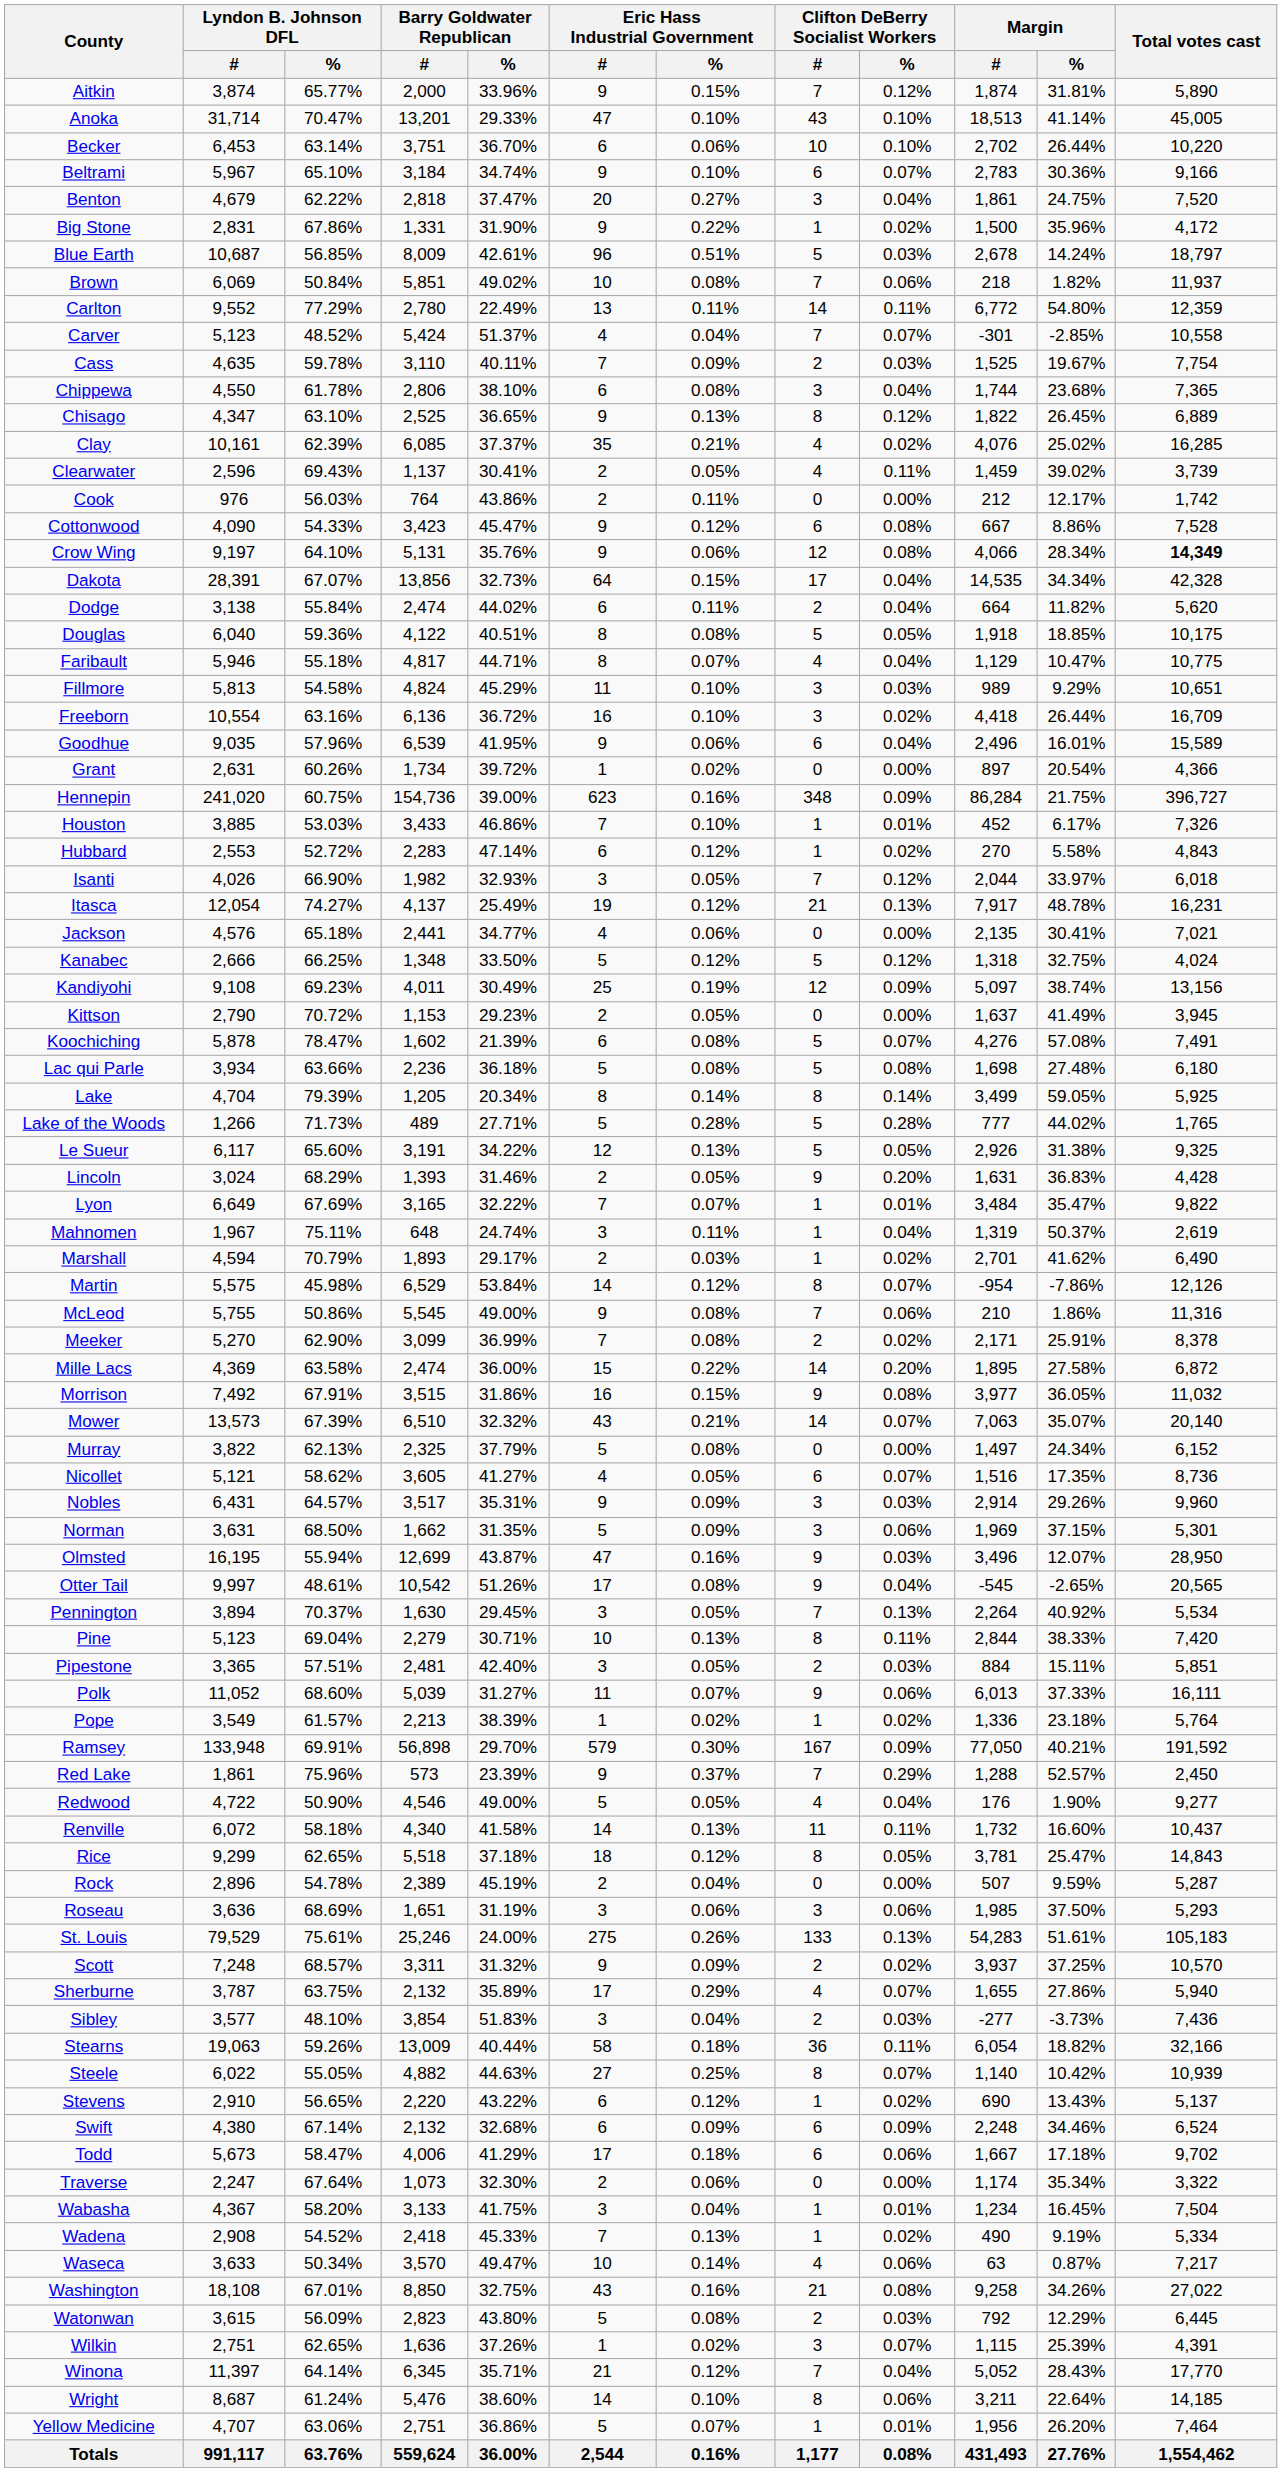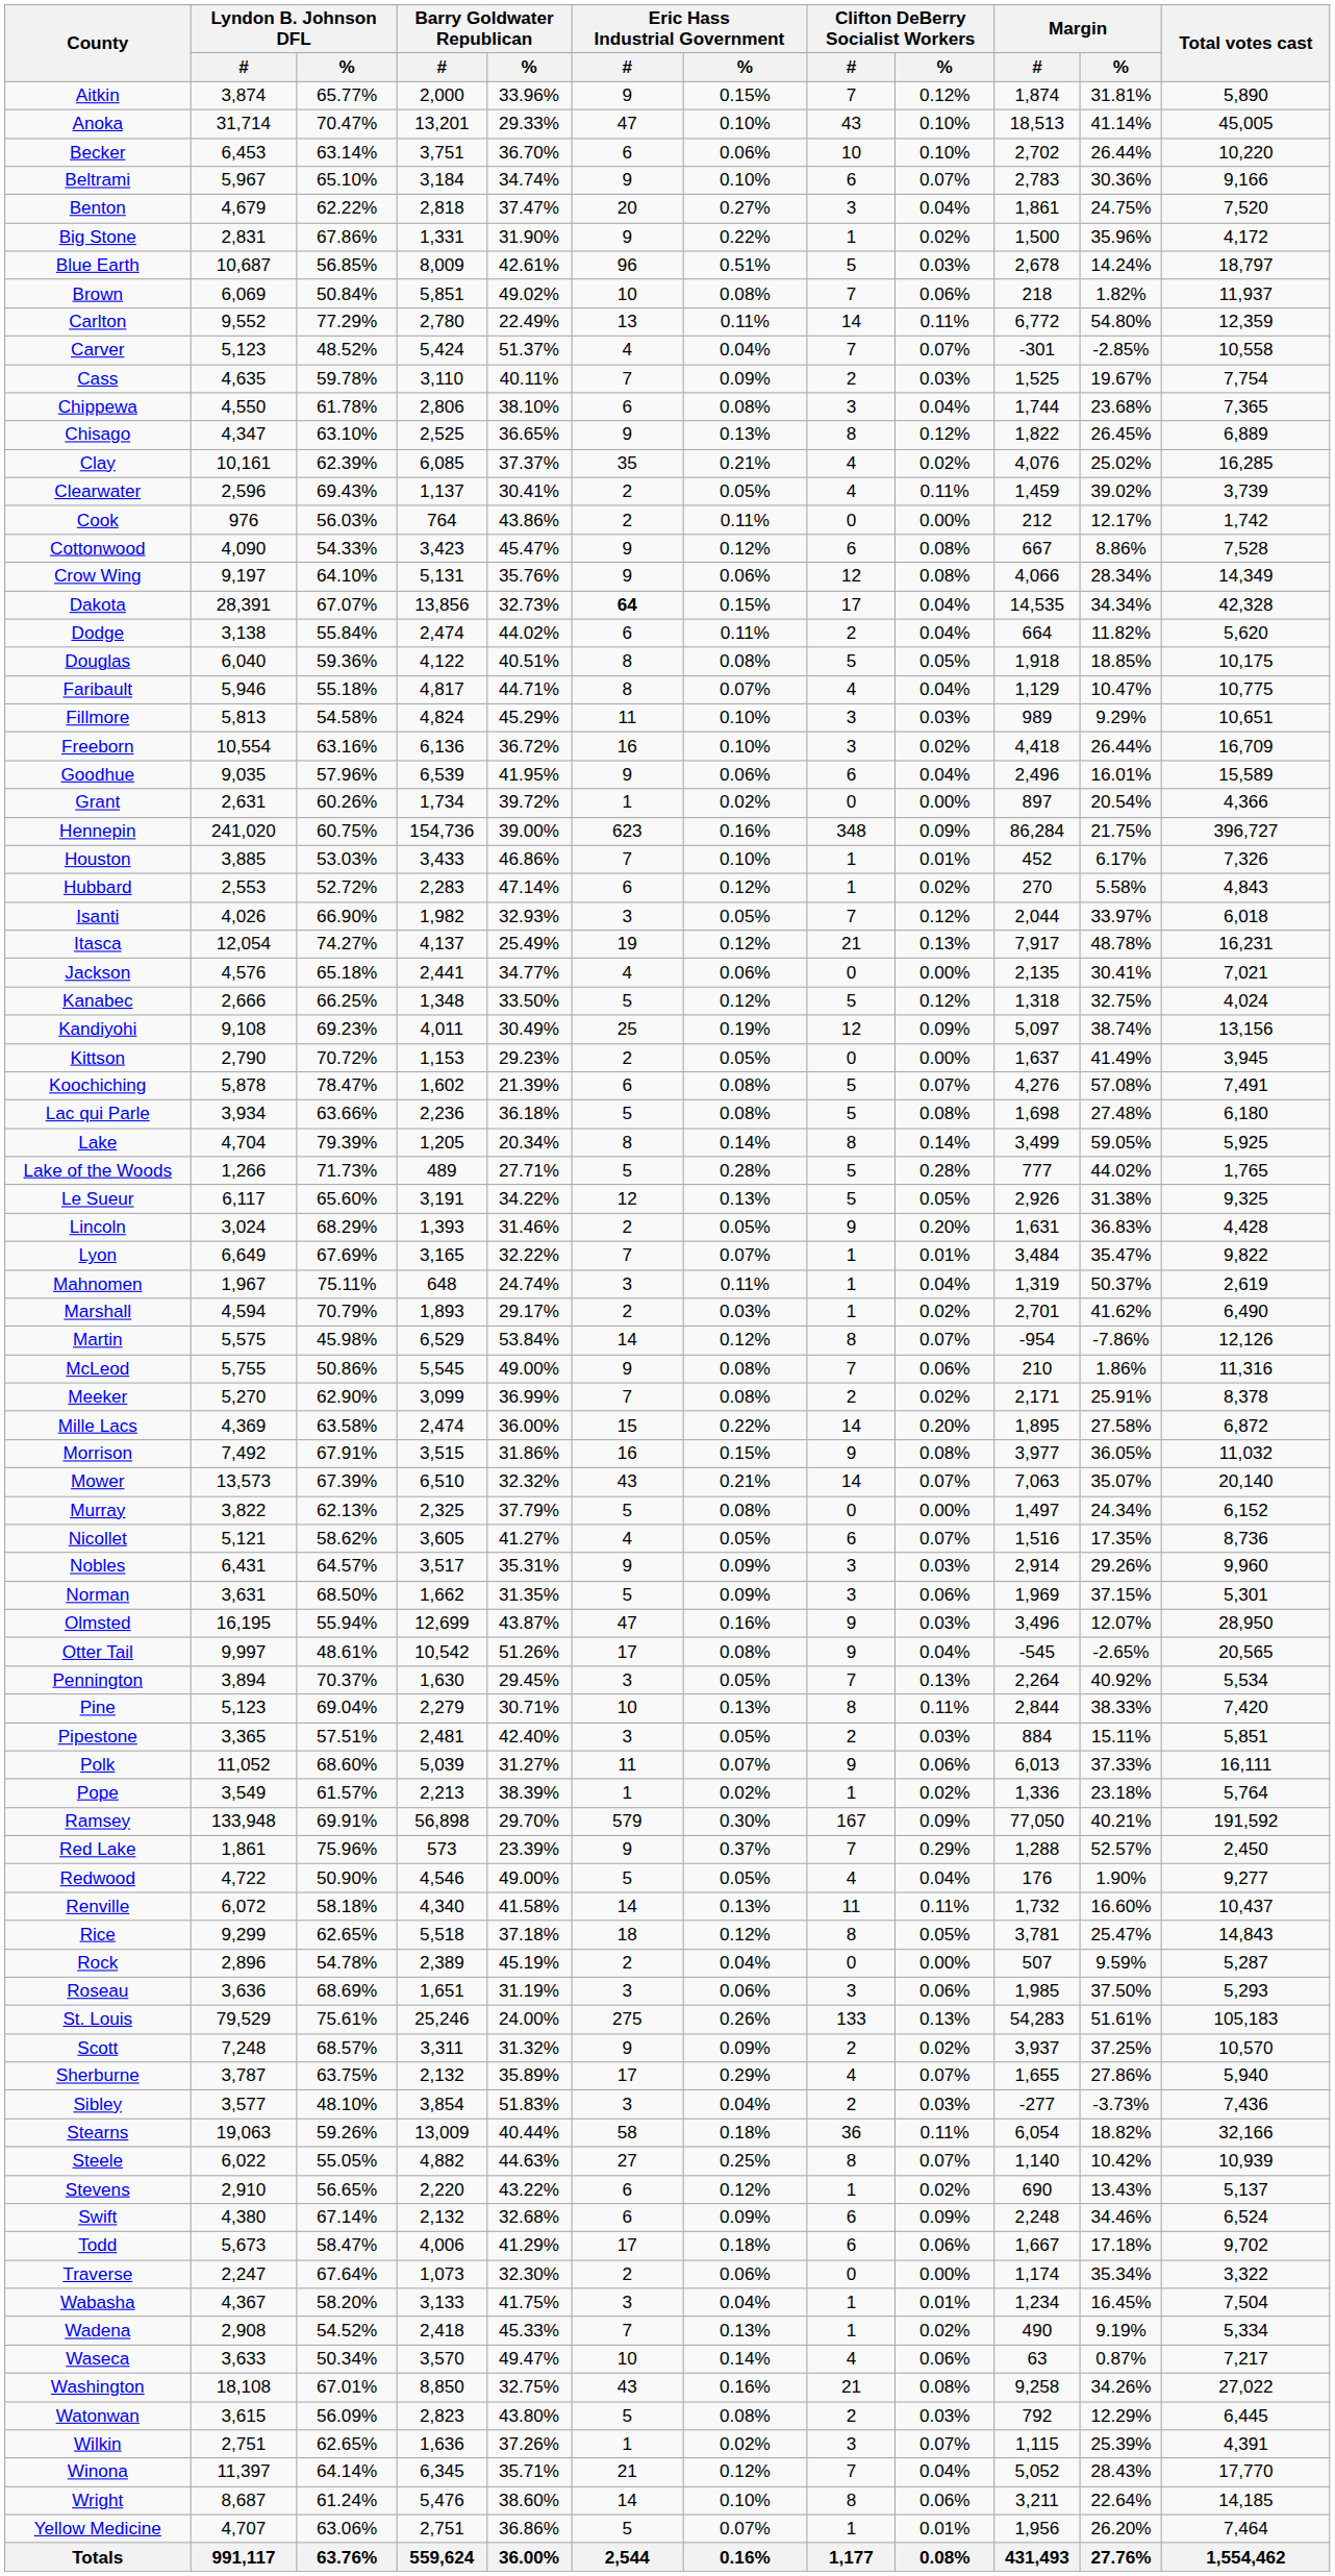Crow Wing | Total votes cast: bold -> normal
Dakota | Eric Hass Industrial Government / #: normal -> bold
